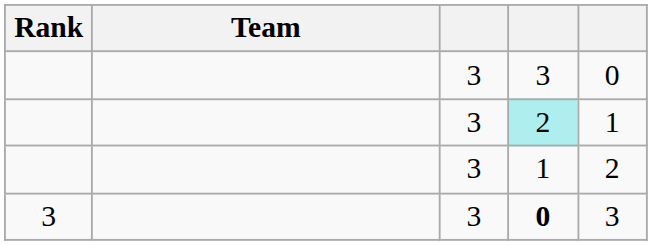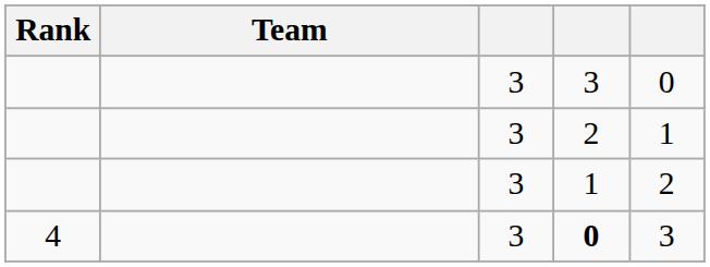row 3 | column 4: paleturquoise background -> no background
row 5 | Rank: 3 -> 4
